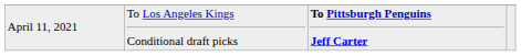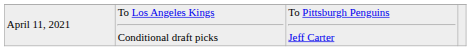April 11, 2021 | column 3: bold -> normal
